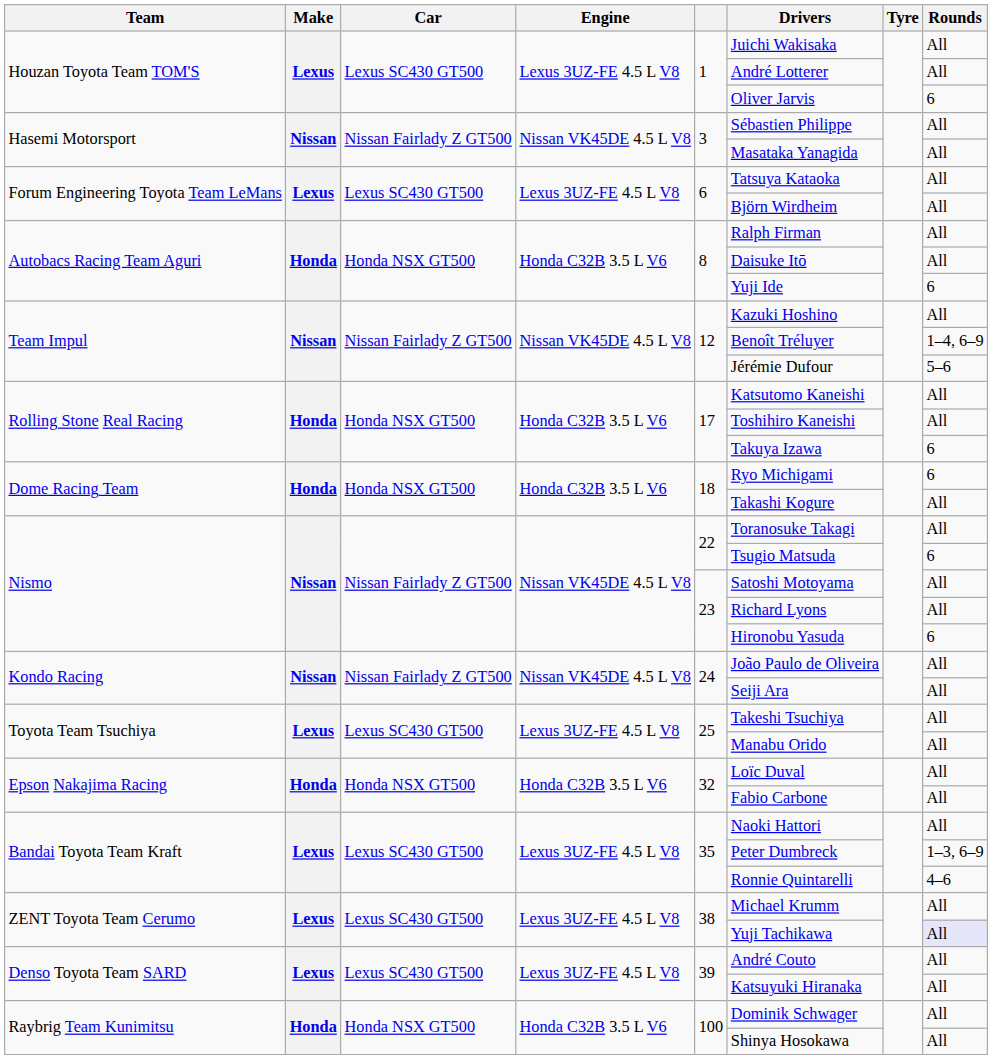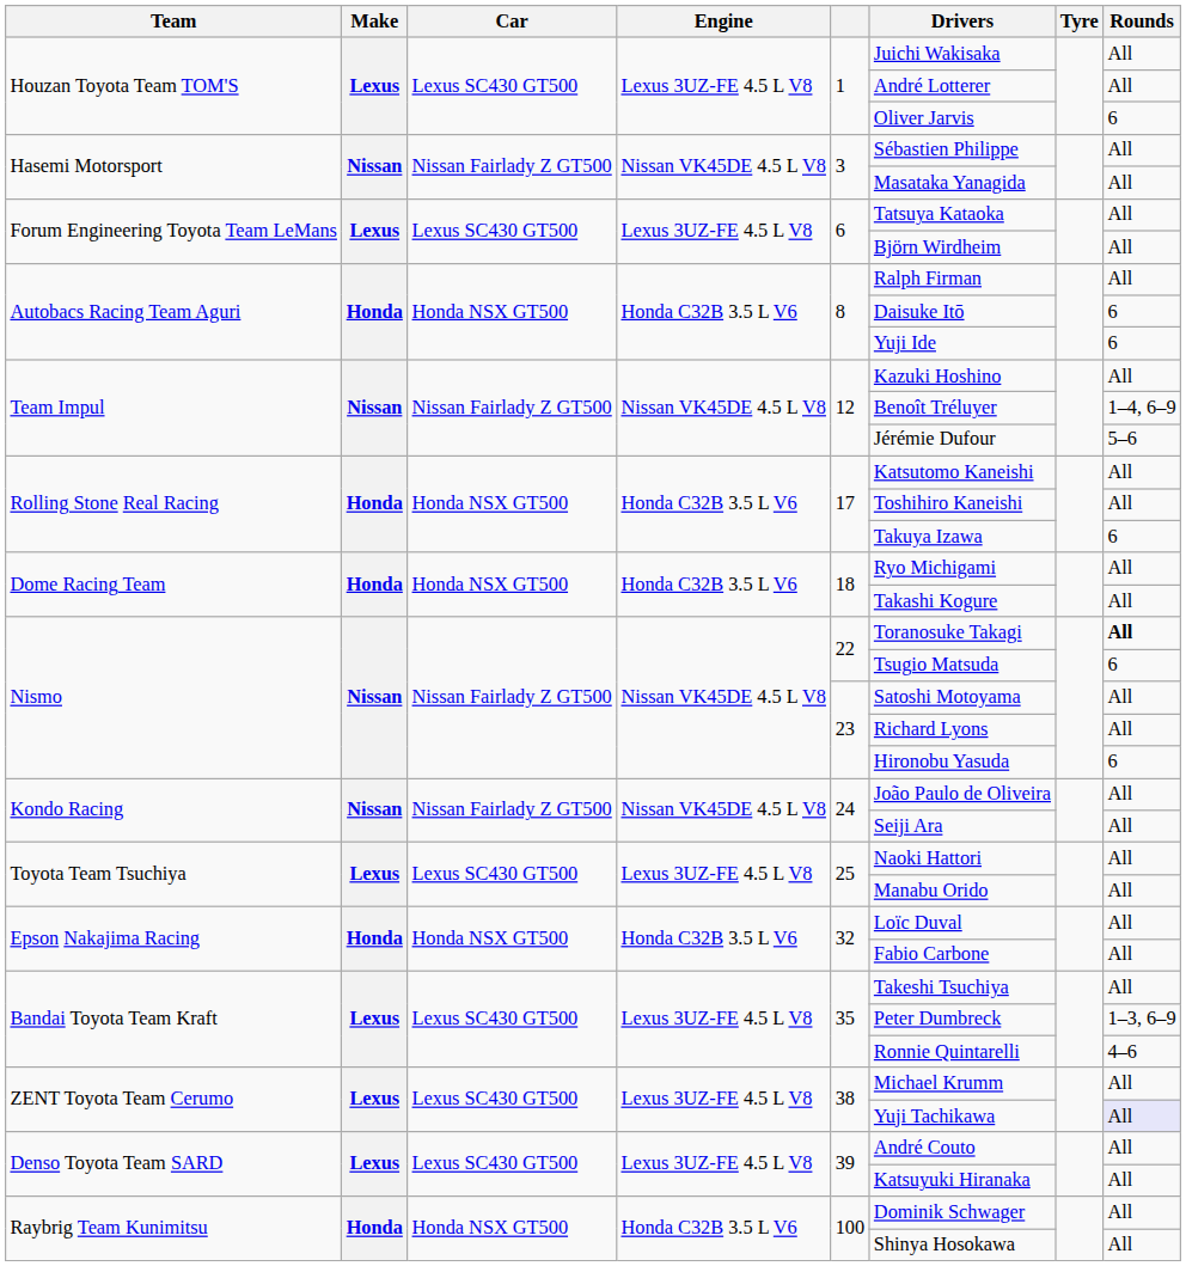row 10 | Rounds: All -> 6
row 18 | Rounds: 6 -> All
row 20 | Rounds: normal -> bold
row 27 | Drivers: Takeshi Tsuchiya -> Naoki Hattori
row 31 | Drivers: Naoki Hattori -> Takeshi Tsuchiya
